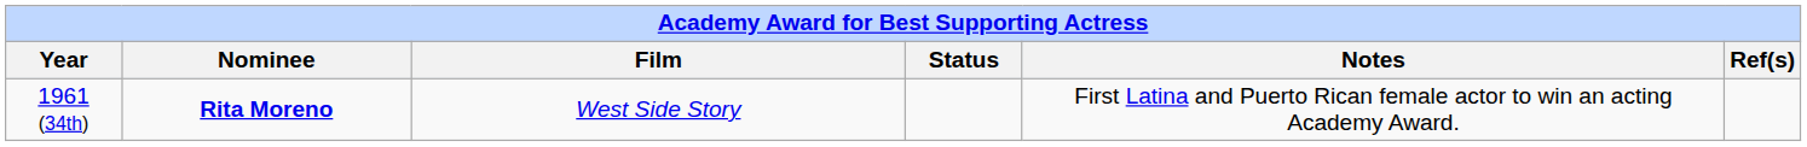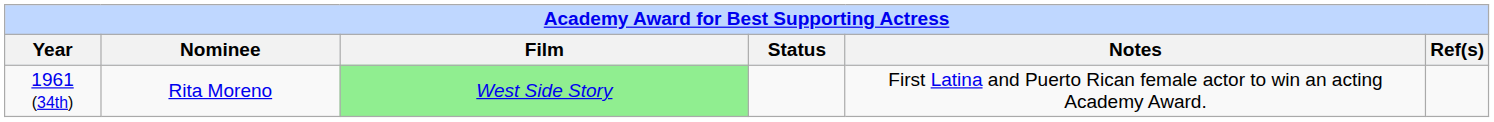1961 (34th) | Nominee: bold -> normal
1961 (34th) | Film: no background -> lightgreen background
